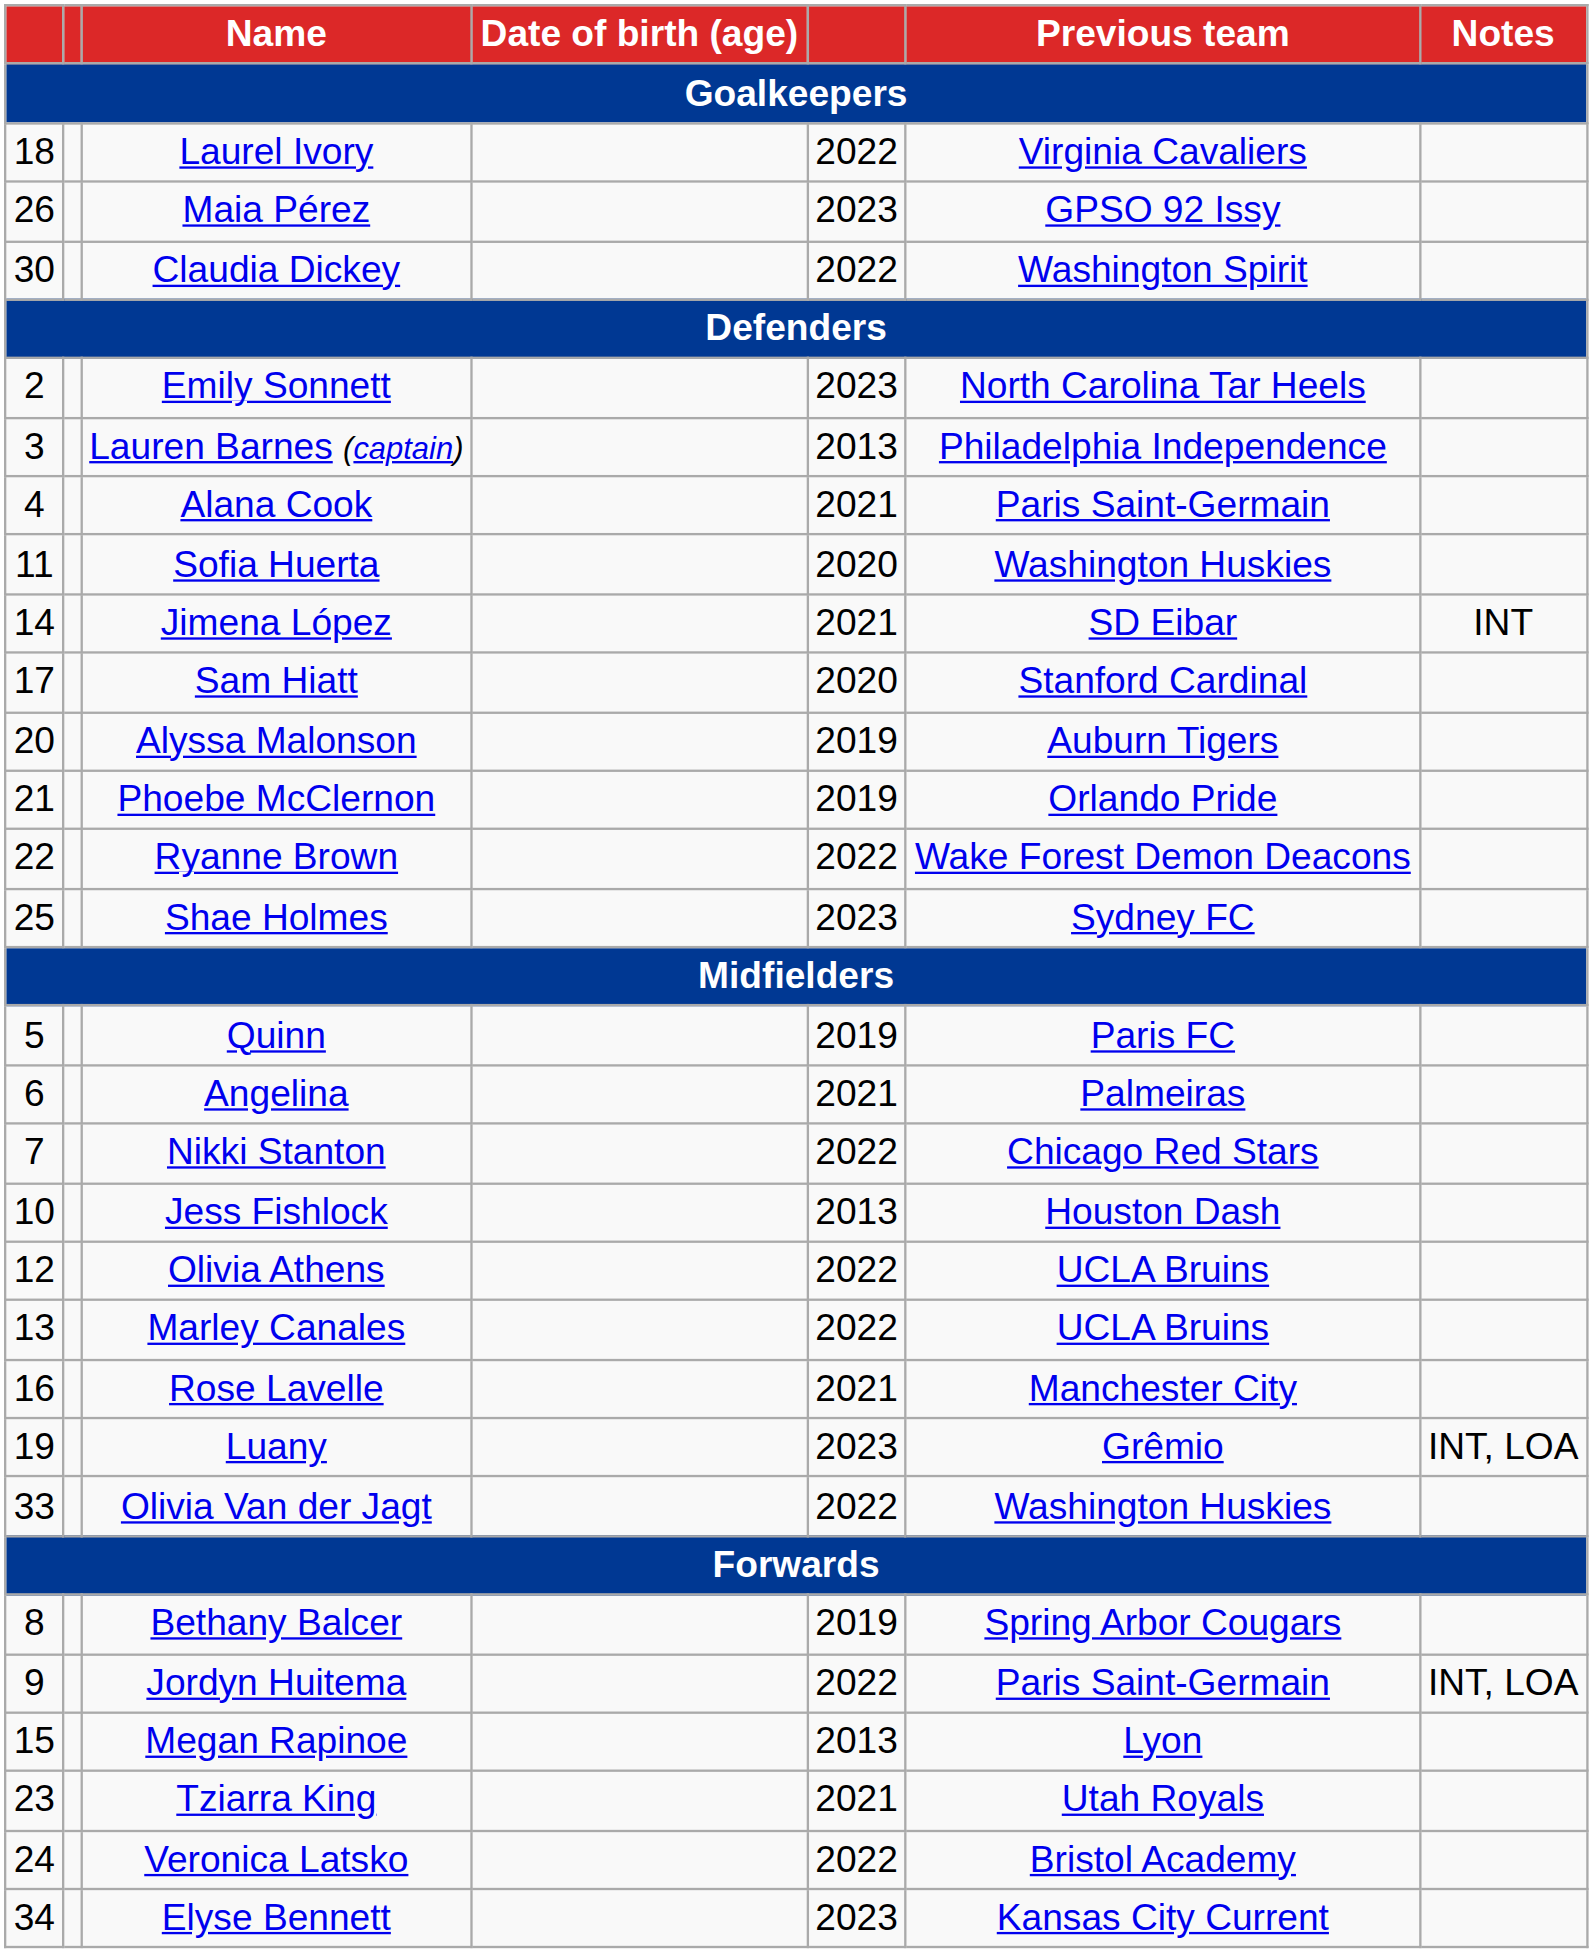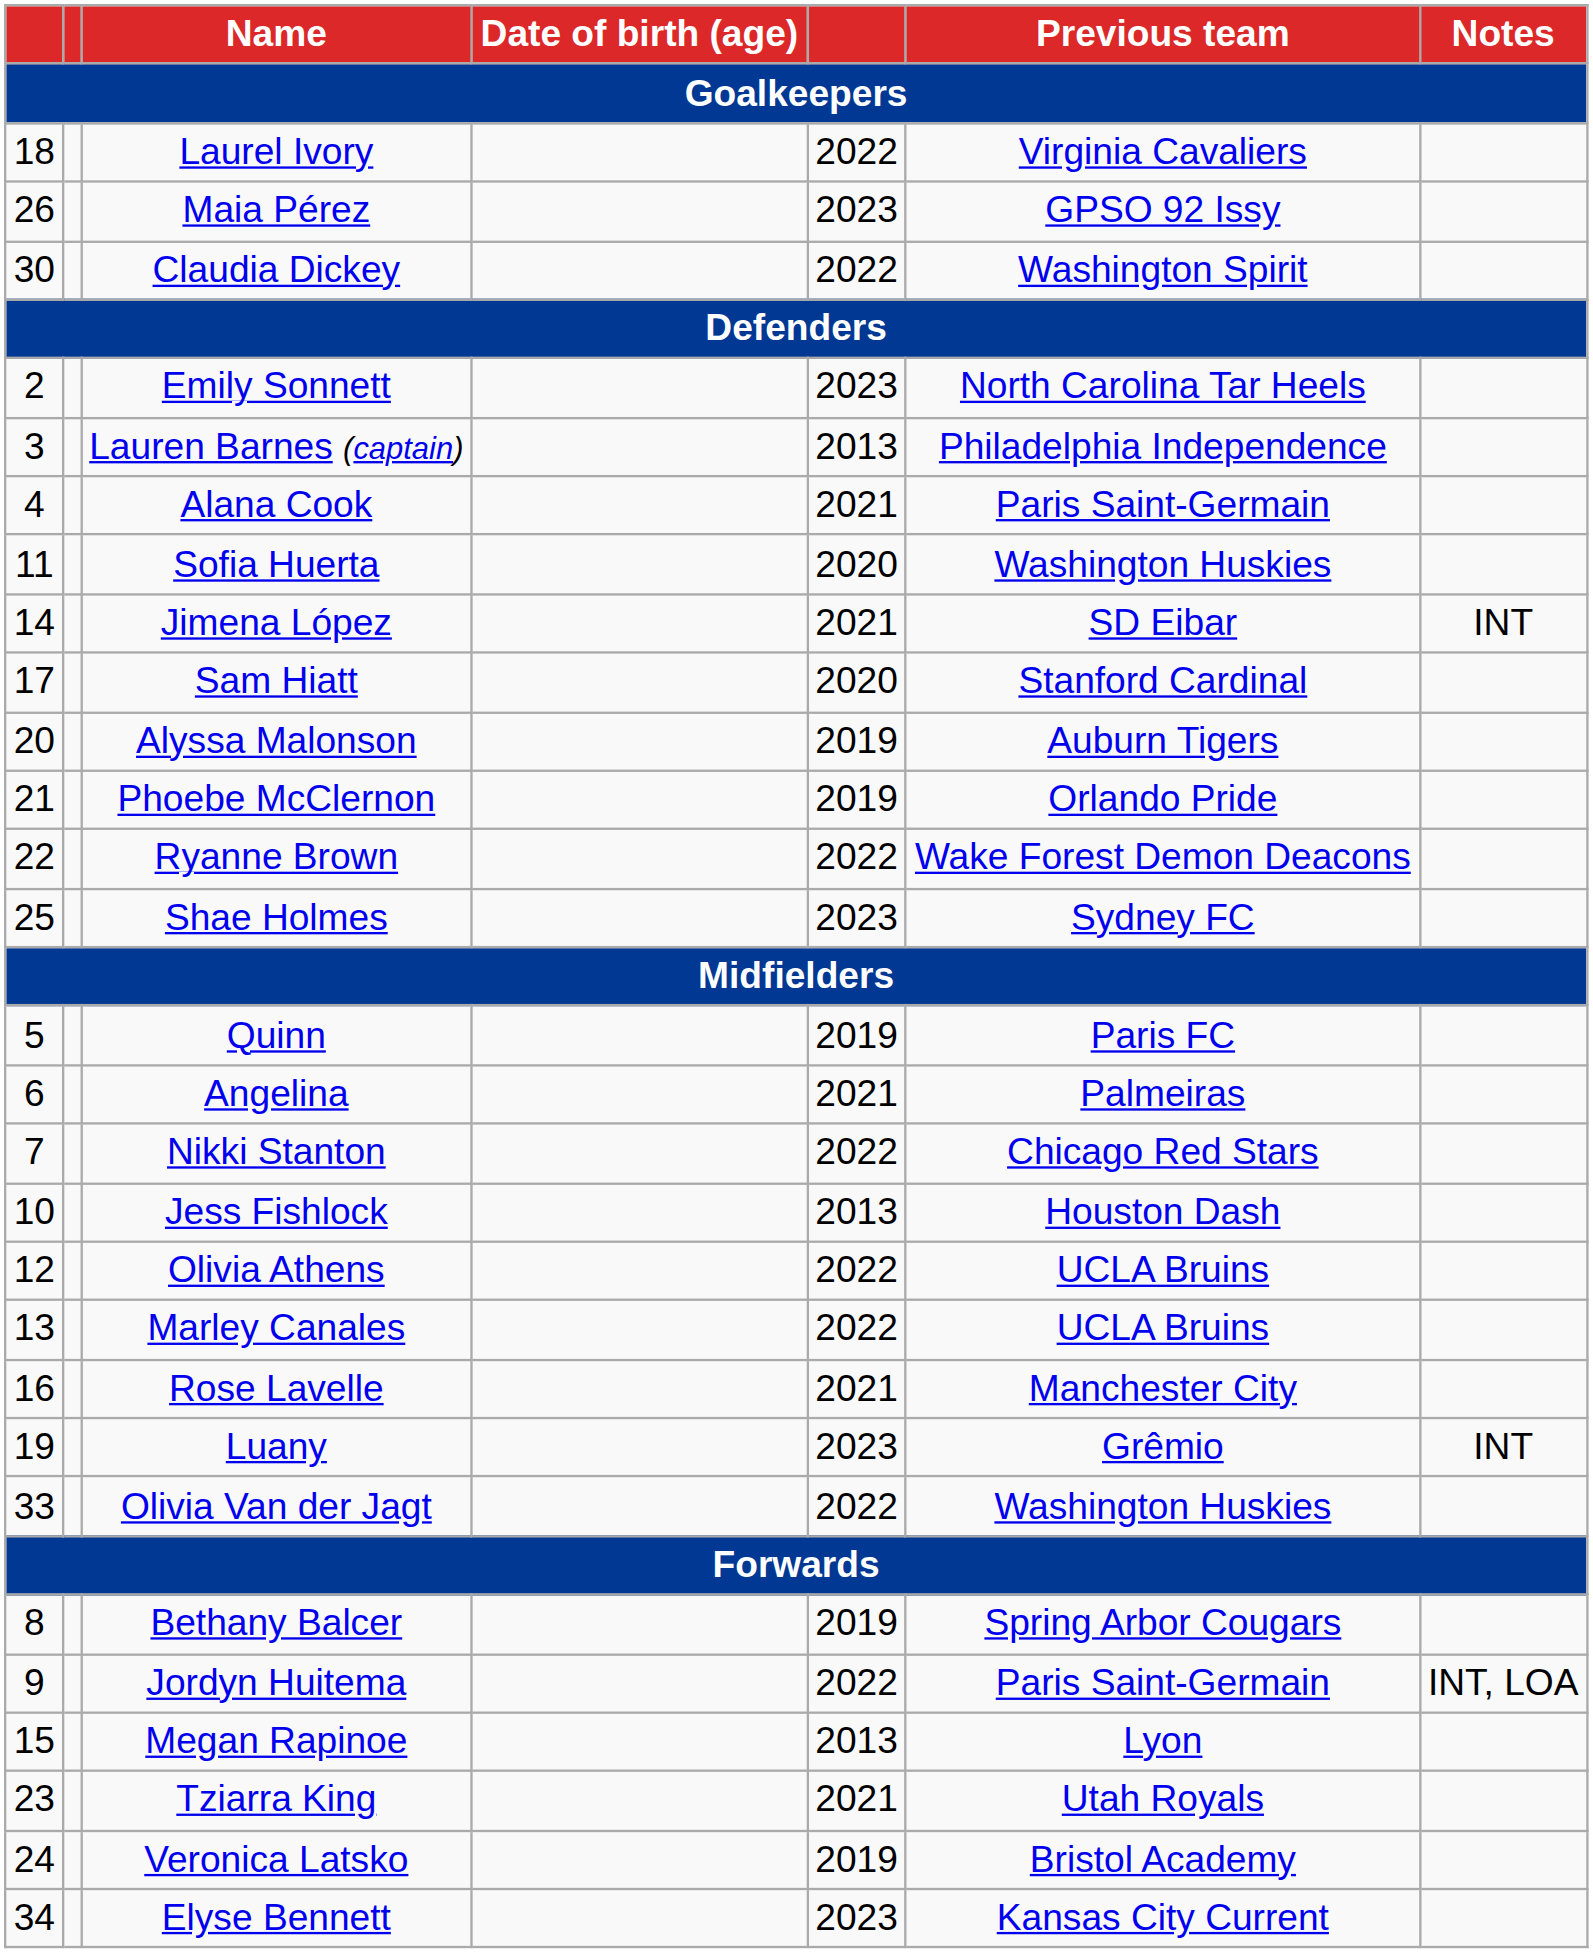Luany | Notes: INT, LOA -> INT
Veronica Latsko | column 5: 2022 -> 2019
